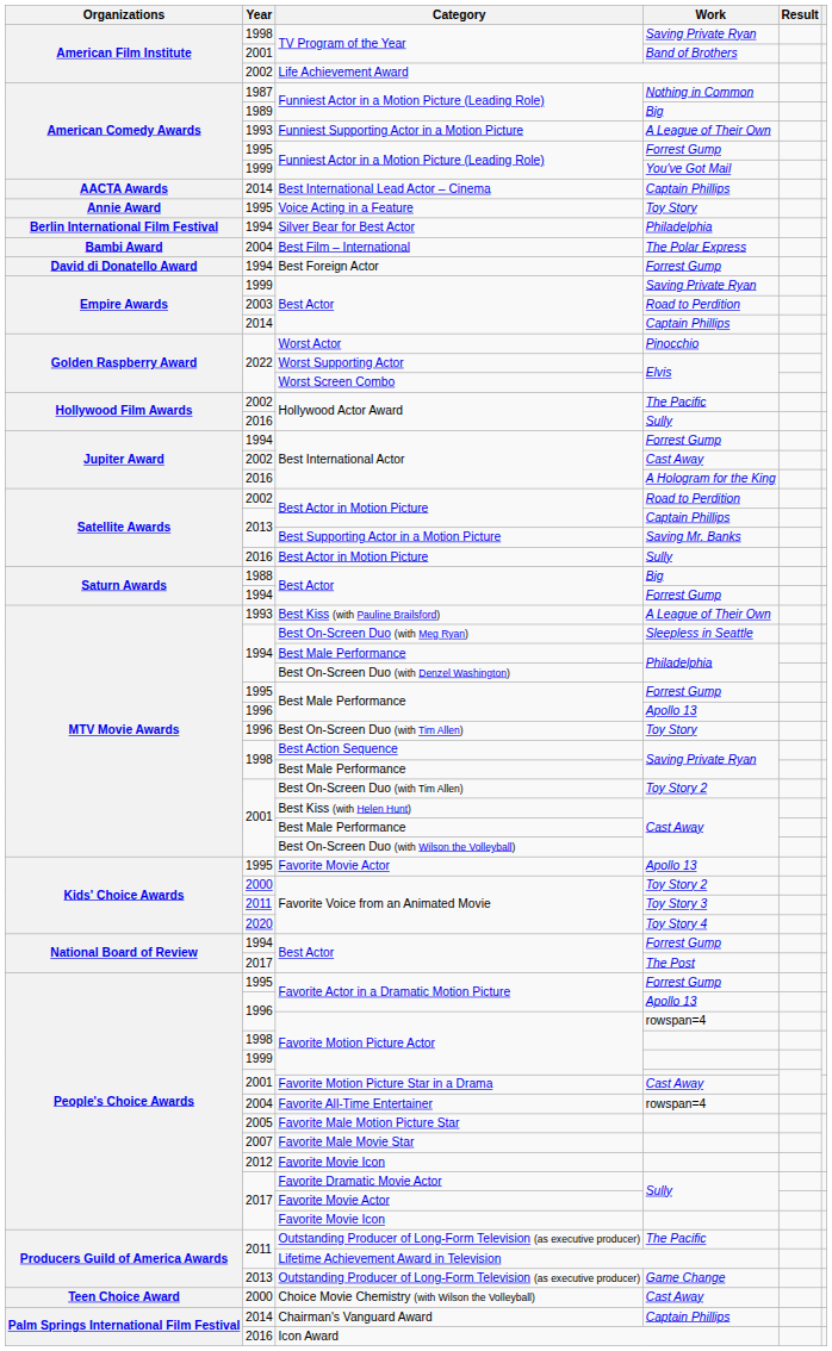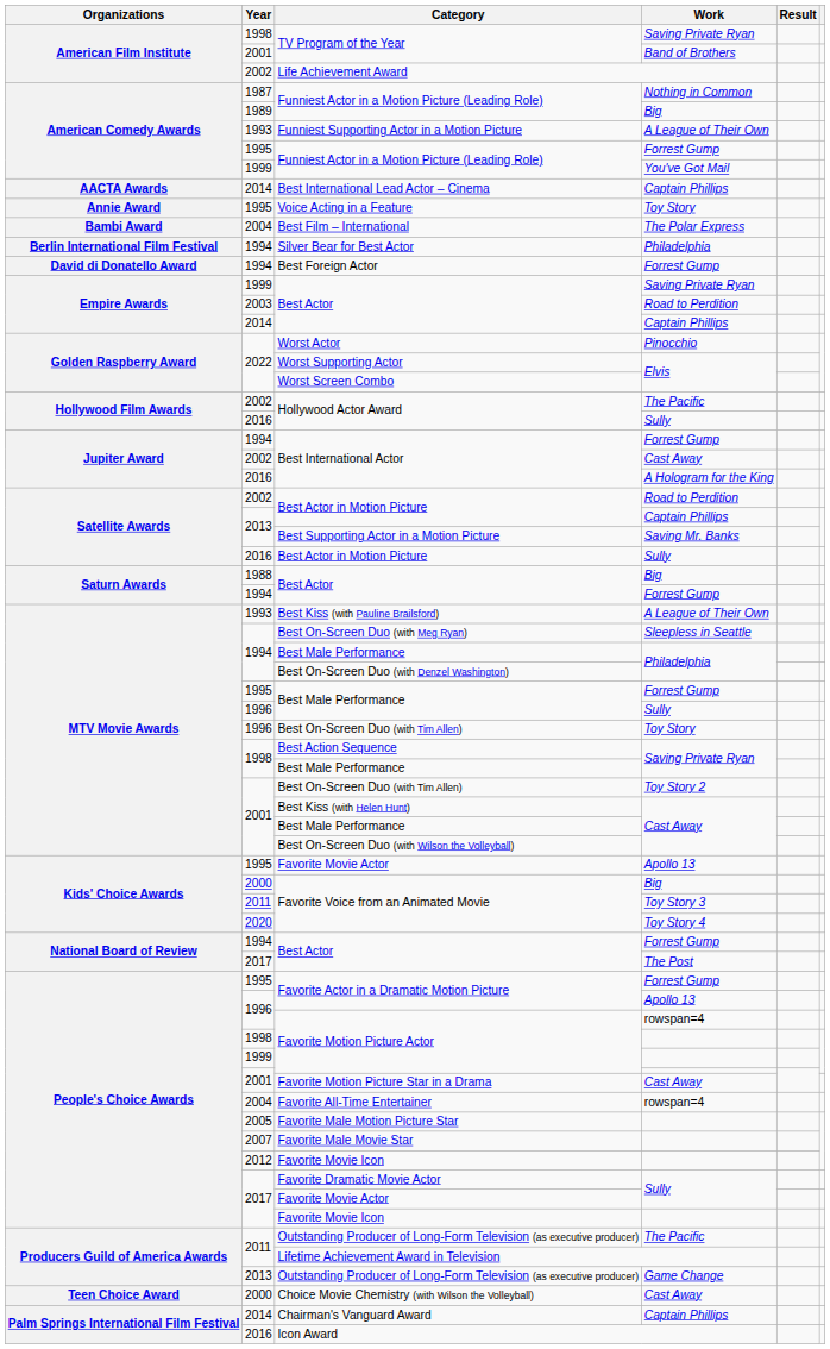rows swapped: Best Film – International <-> Silver Bear for Best Actor
1996 / Best Male Performance | Work: Apollo 13 -> Sully
2000 / Favorite Voice from an Animated Movie | Work: Toy Story 2 -> Big
